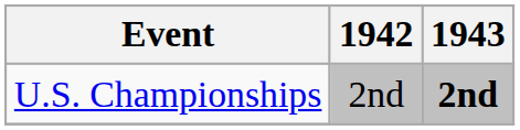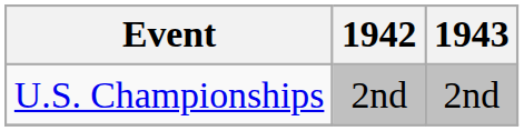U.S. Championships | 1943: bold -> normal
